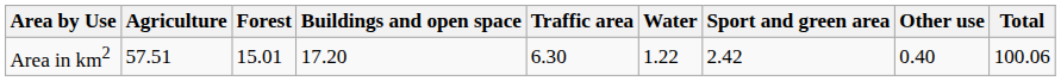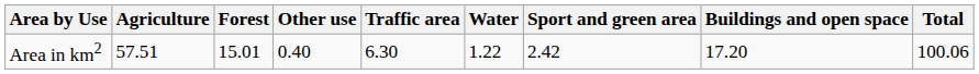columns swapped: Buildings and open space <-> Other use
